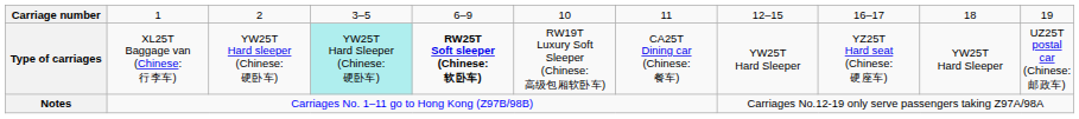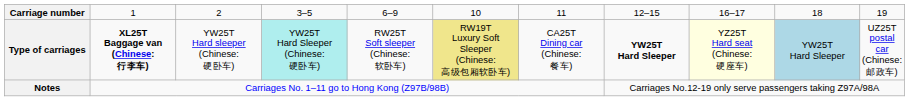Type of carriages | column 2: normal -> bold
Type of carriages | column 5: bold -> normal
Type of carriages | column 6: no background -> khaki background
Type of carriages | column 8: normal -> bold
Type of carriages | column 9: no background -> lightyellow background
Type of carriages | column 10: no background -> lightblue background
